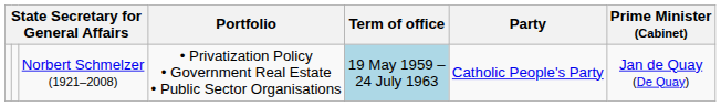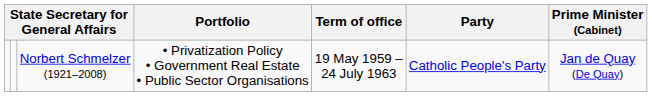Norbert Schmelzer (1921–2008) | Term of office: lightblue background -> no background
